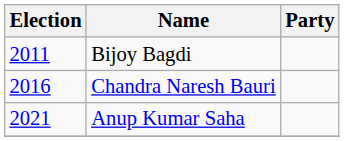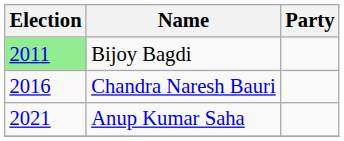Bijoy Bagdi | Election: no background -> lightgreen background
